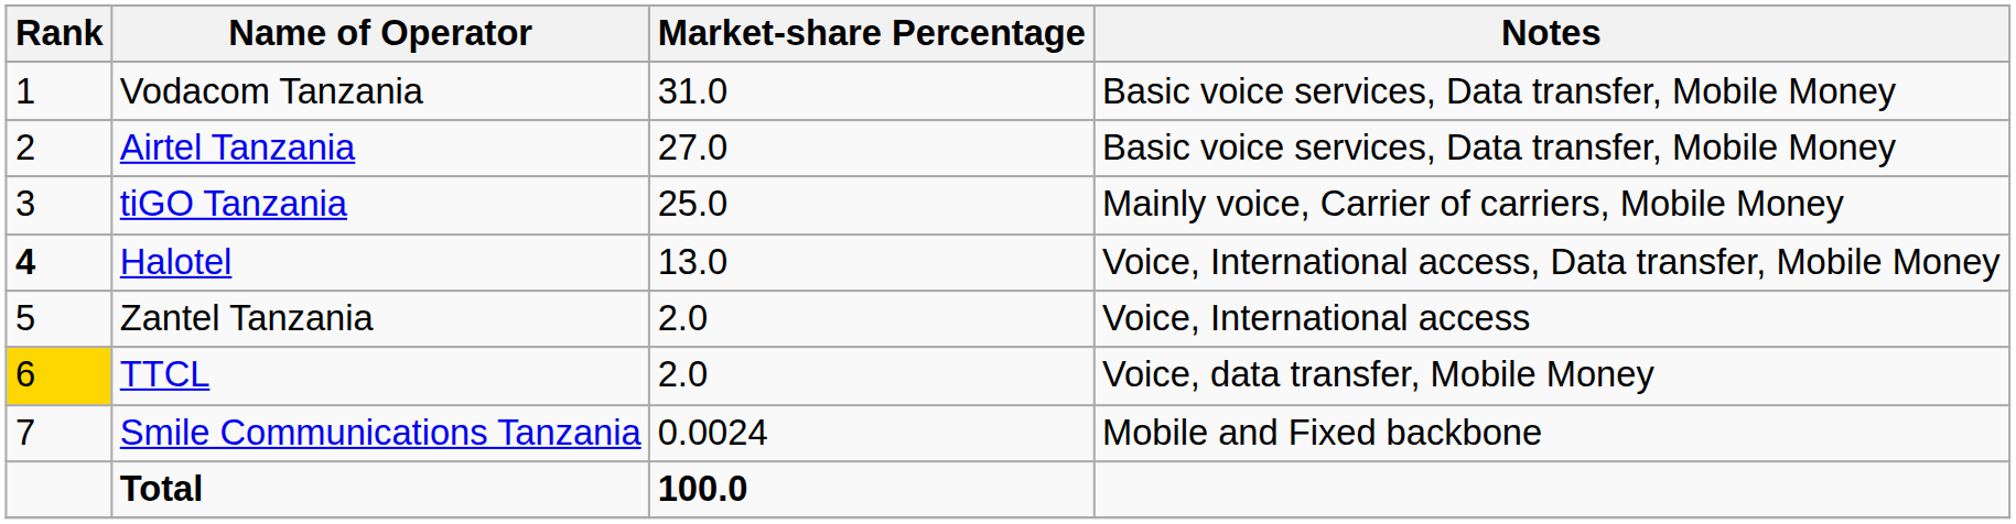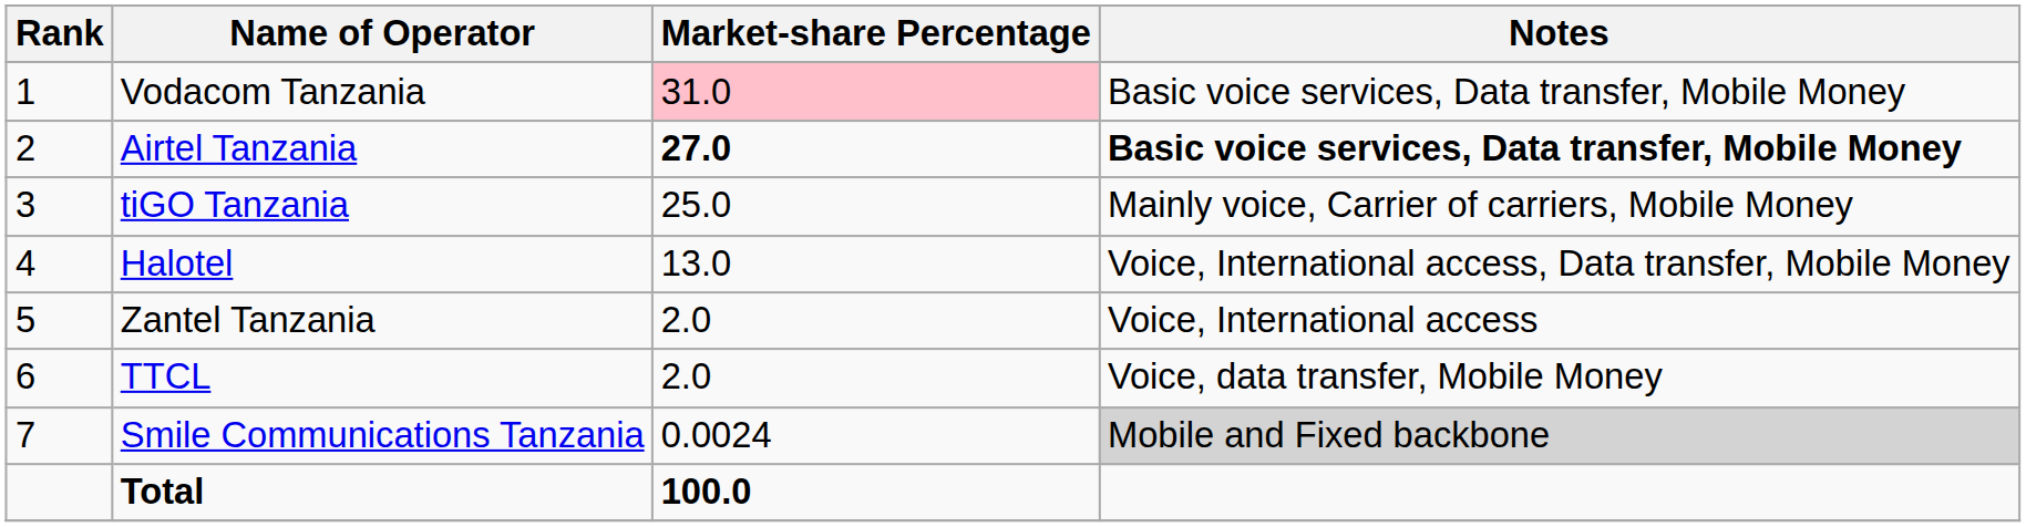Vodacom Tanzania | Market-share Percentage: no background -> pink background
Airtel Tanzania | Market-share Percentage: normal -> bold
Airtel Tanzania | Notes: normal -> bold
Halotel | Rank: bold -> normal
TTCL | Rank: gold background -> no background
Smile Communications Tanzania | Notes: no background -> lightgrey background
